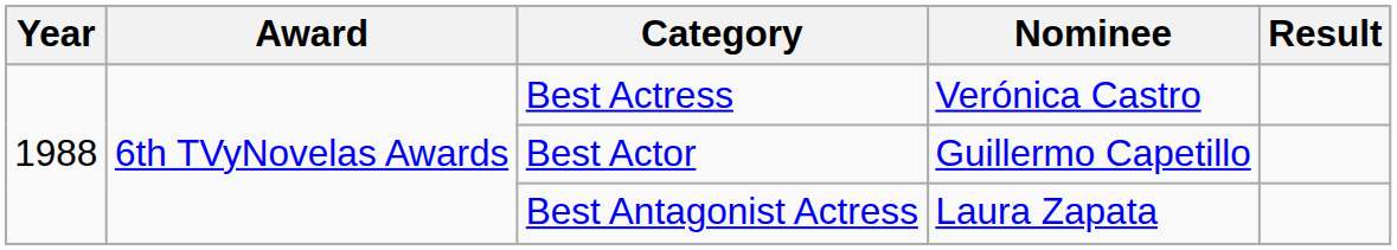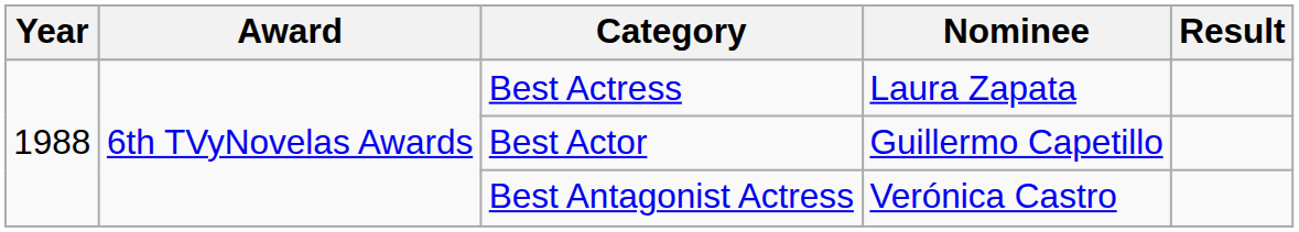Best Actress | Nominee: Verónica Castro -> Laura Zapata
Best Antagonist Actress | Nominee: Laura Zapata -> Verónica Castro
